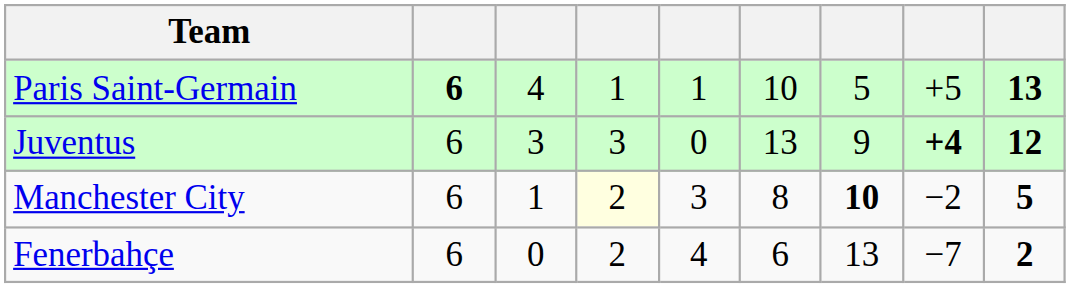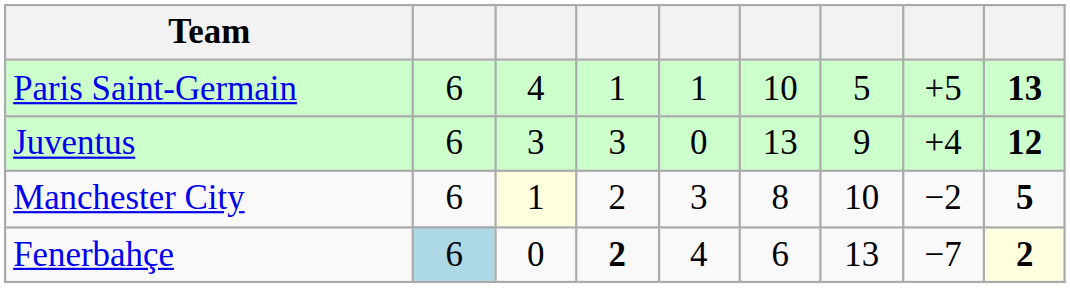Paris Saint-Germain | column 2: bold -> normal
Juventus | column 8: bold -> normal
Manchester City | column 3: no background -> lightyellow background
Manchester City | column 4: lightyellow background -> no background
Manchester City | column 7: bold -> normal
Fenerbahçe | column 2: no background -> lightblue background
Fenerbahçe | column 4: normal -> bold
Fenerbahçe | column 9: no background -> lightyellow background
